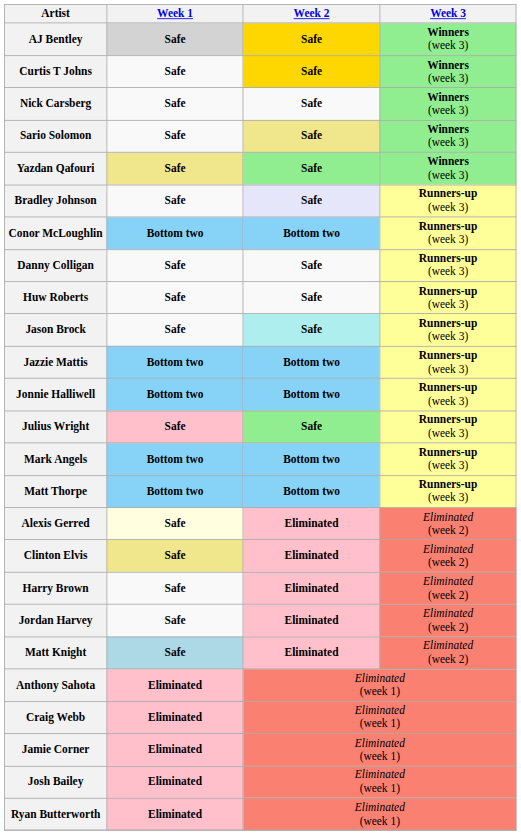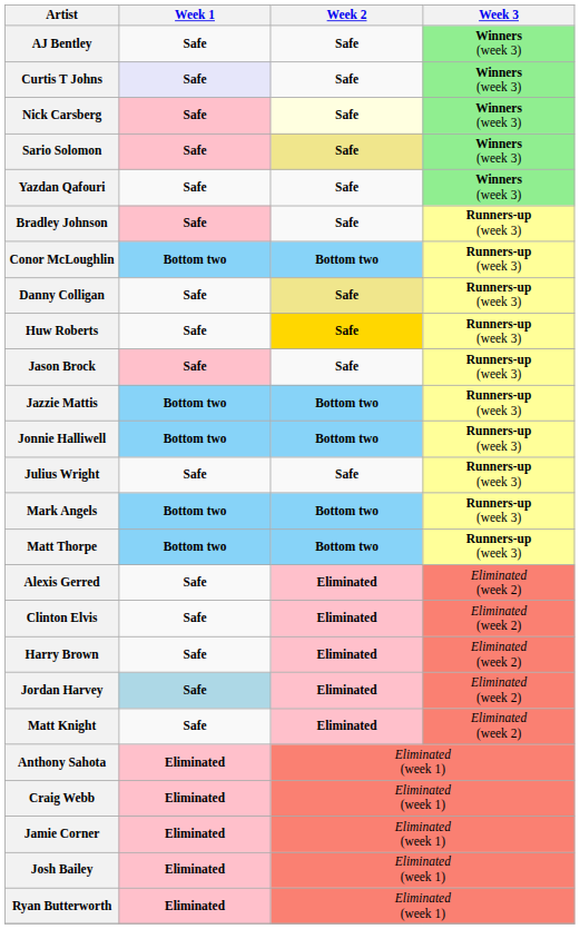AJ Bentley | Week 1: lightgrey background -> no background
AJ Bentley | Week 2: gold background -> no background
Curtis T Johns | Week 1: no background -> lavender background
Curtis T Johns | Week 2: gold background -> no background
Nick Carsberg | Week 1: no background -> pink background
Nick Carsberg | Week 2: no background -> lightyellow background
Sario Solomon | Week 1: no background -> pink background
Yazdan Qafouri | Week 1: khaki background -> no background
Yazdan Qafouri | Week 2: lightgreen background -> no background
Bradley Johnson | Week 1: no background -> pink background
Bradley Johnson | Week 2: lavender background -> no background
Danny Colligan | Week 2: no background -> khaki background
Huw Roberts | Week 2: no background -> gold background
Jason Brock | Week 1: no background -> pink background
Jason Brock | Week 2: paleturquoise background -> no background
Julius Wright | Week 1: pink background -> no background
Julius Wright | Week 2: lightgreen background -> no background
Alexis Gerred | Week 1: lightyellow background -> no background
Clinton Elvis | Week 1: khaki background -> no background
Jordan Harvey | Week 1: no background -> lightblue background
Matt Knight | Week 1: lightblue background -> no background
